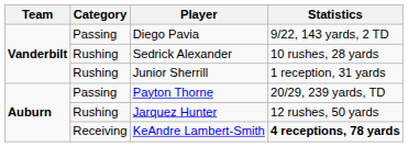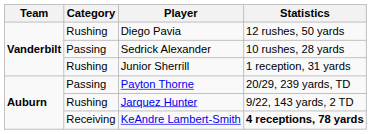Diego Pavia | Category: Passing -> Rushing
Diego Pavia | Statistics: 9/22, 143 yards, 2 TD -> 12 rushes, 50 yards
Sedrick Alexander | Category: Rushing -> Passing
Jarquez Hunter | Statistics: 12 rushes, 50 yards -> 9/22, 143 yards, 2 TD
